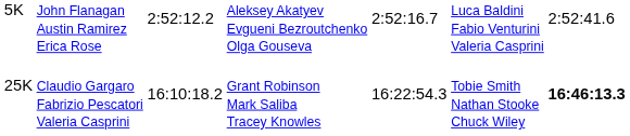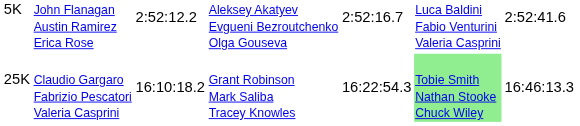Claudio Gargaro Fabrizio Pescatori Valeria Casprini | column 6: no background -> lightgreen background
Claudio Gargaro Fabrizio Pescatori Valeria Casprini | column 7: bold -> normal
